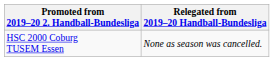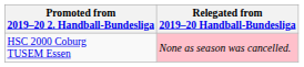HSC 2000 Coburg TUSEM Essen | Relegated from 2019–20 Handball-Bundesliga: no background -> pink background
